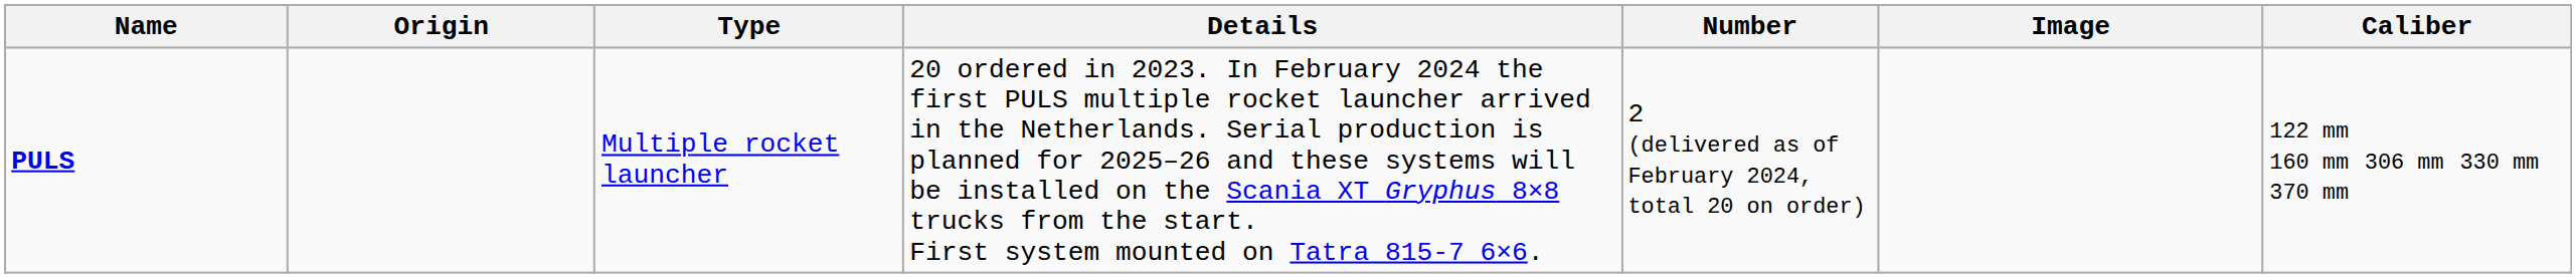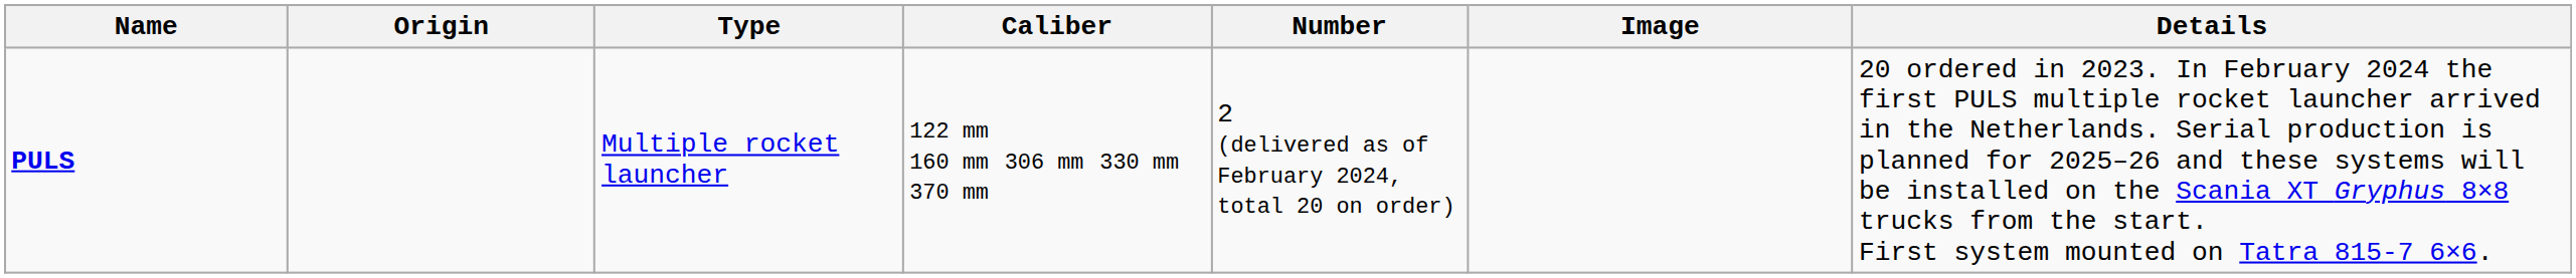columns swapped: Caliber <-> Details
